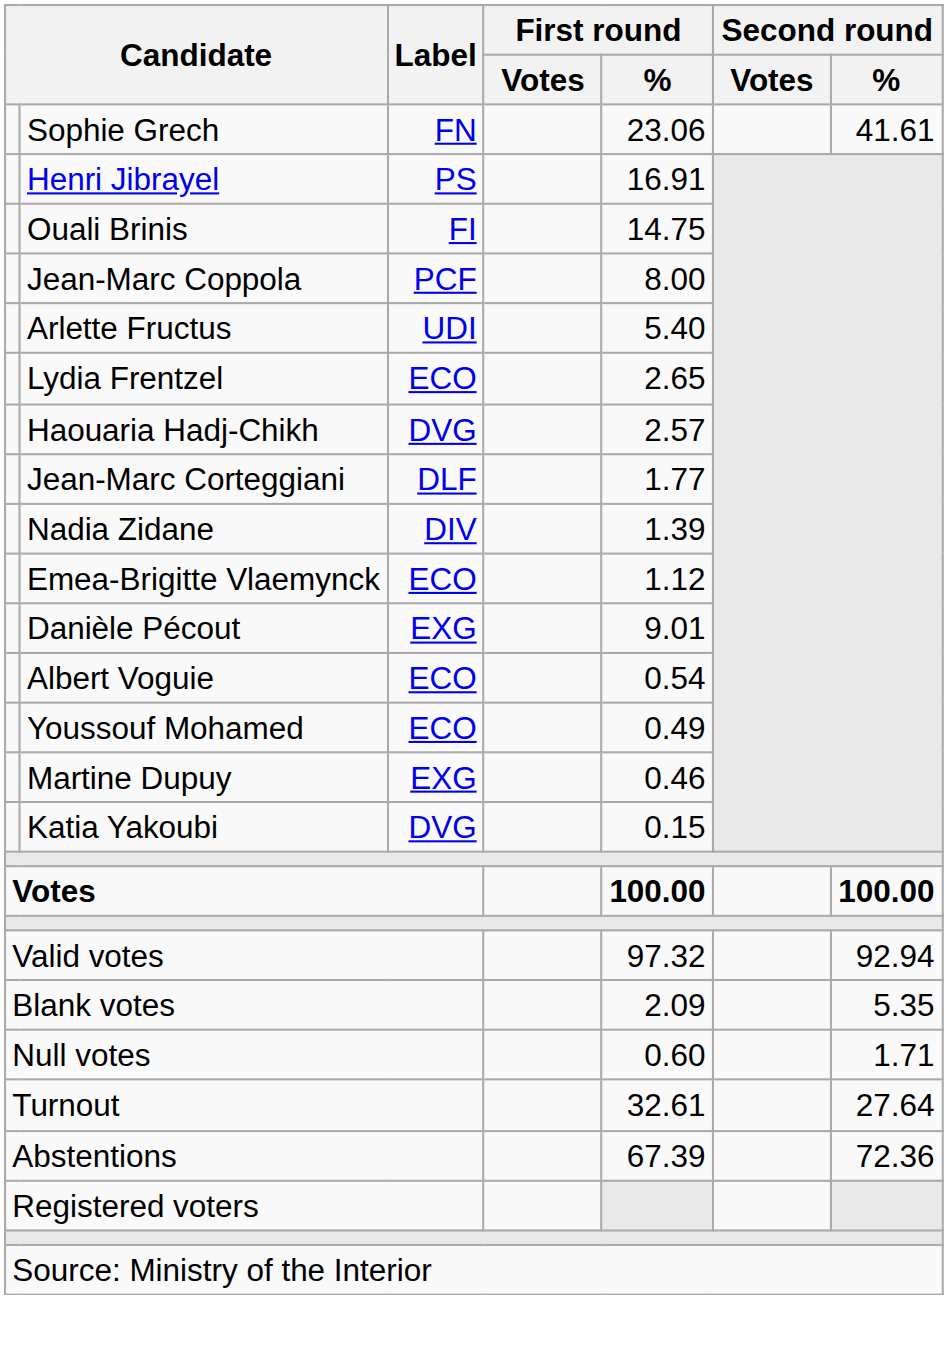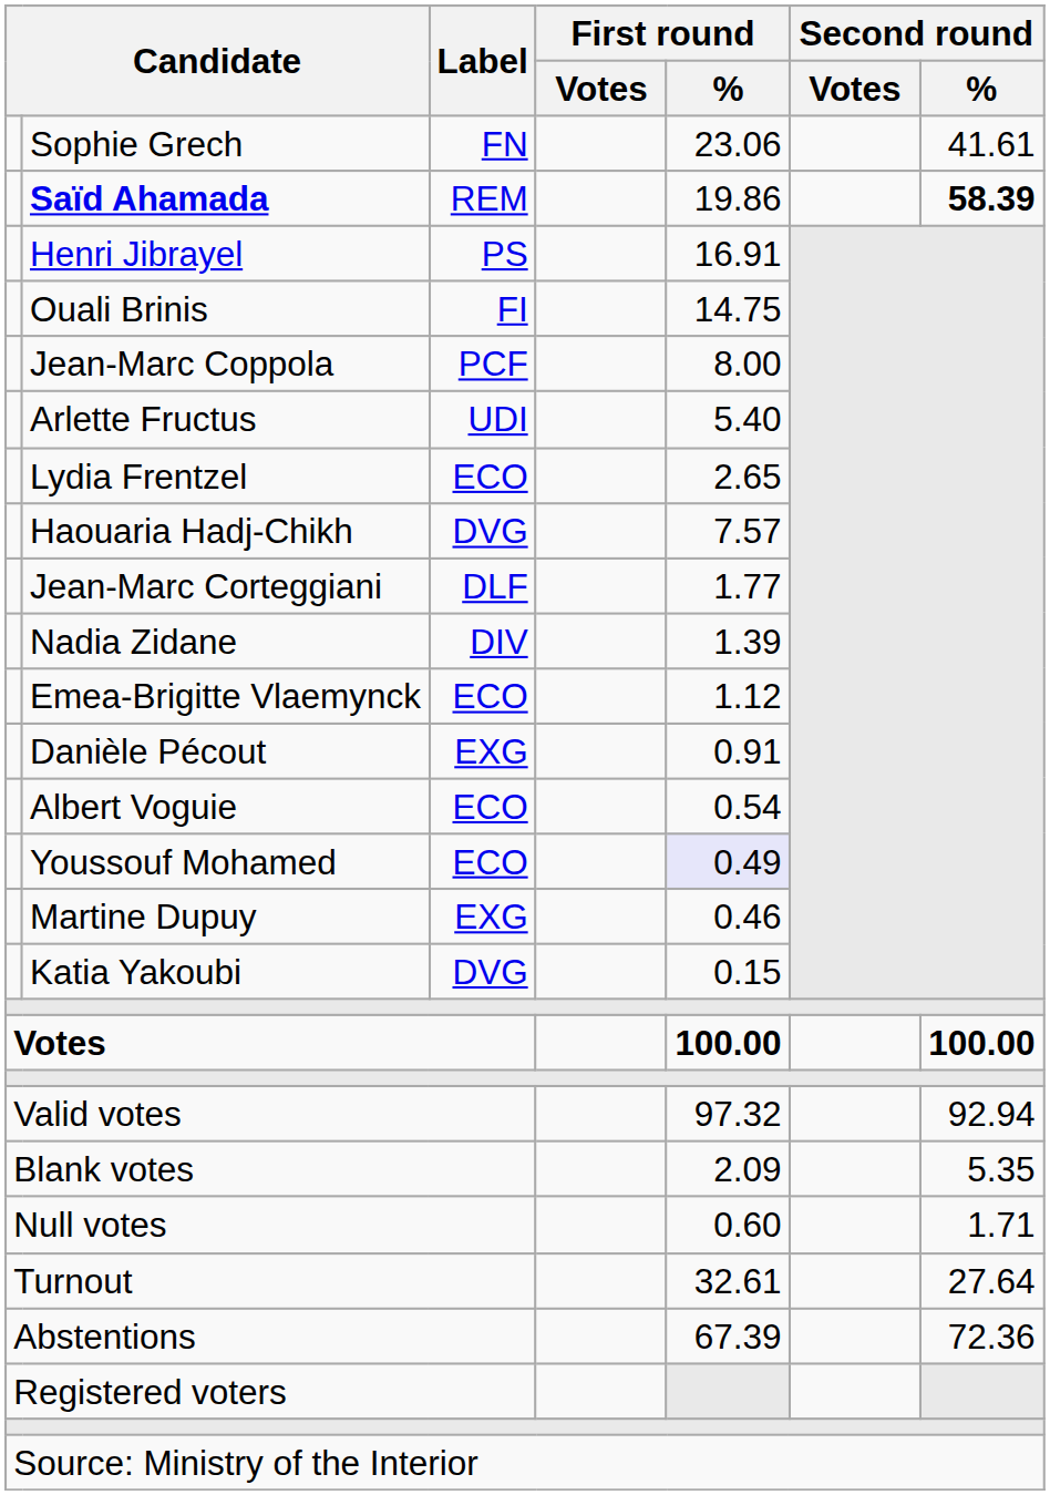+ row: Saïd Ahamada | REM | 19.86 | 58.39
Haouaria Hadj-Chikh | First round / %: 2.57 -> 7.57
Danièle Pécout | First round / %: 9.01 -> 0.91
Youssouf Mohamed | First round / %: no background -> lavender background
